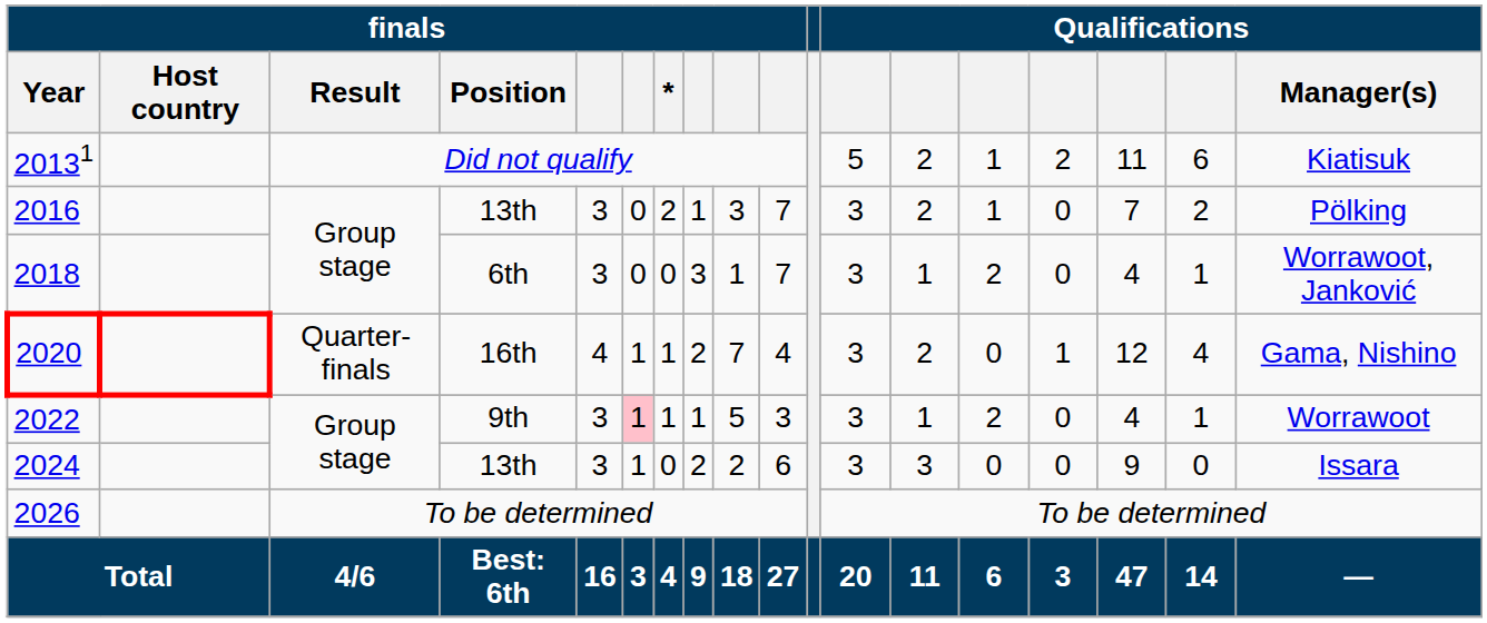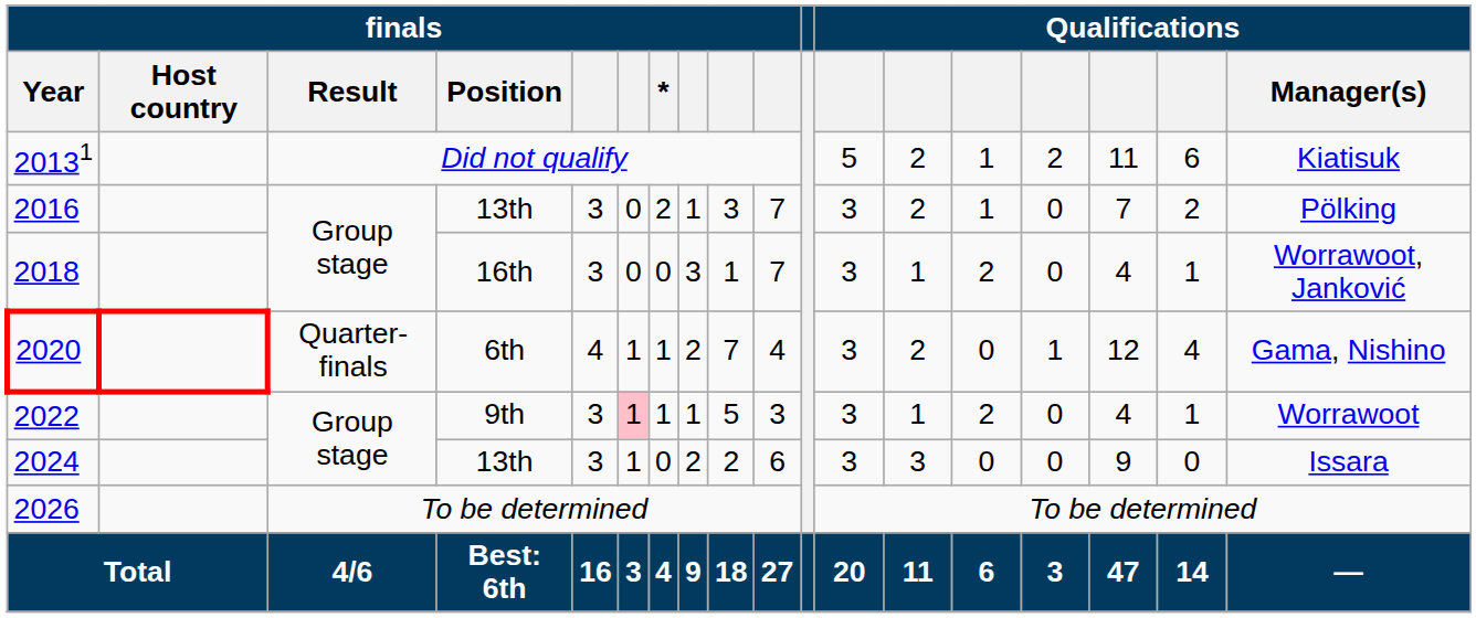2018 | finals / Position: 6th -> 16th
2020 | finals / Position: 16th -> 6th
